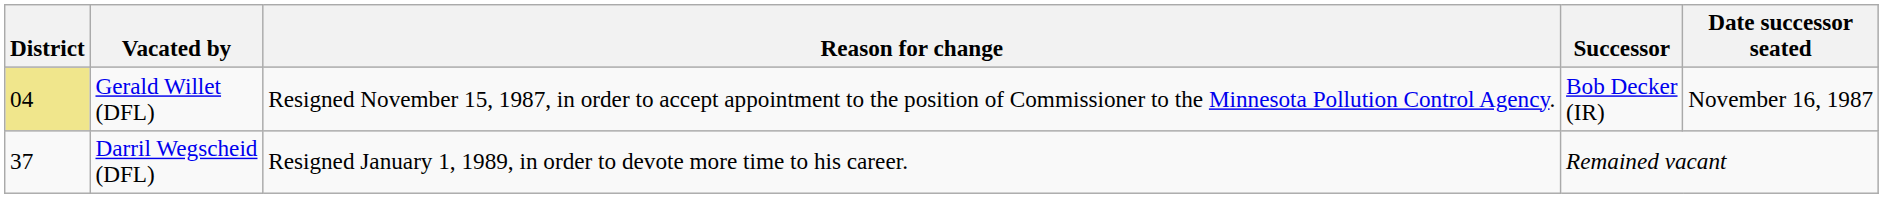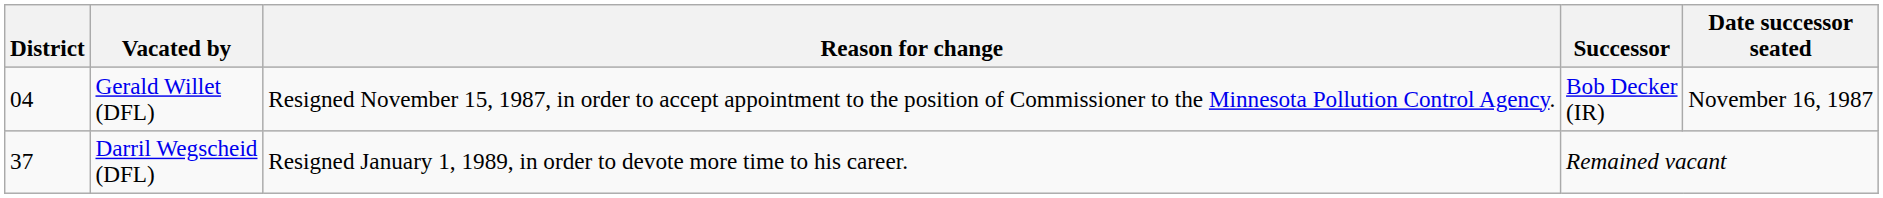Gerald Willet (DFL) | District: khaki background -> no background
